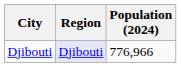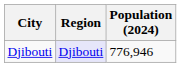row 2 | Population (2024): 776,966 -> 776,946
